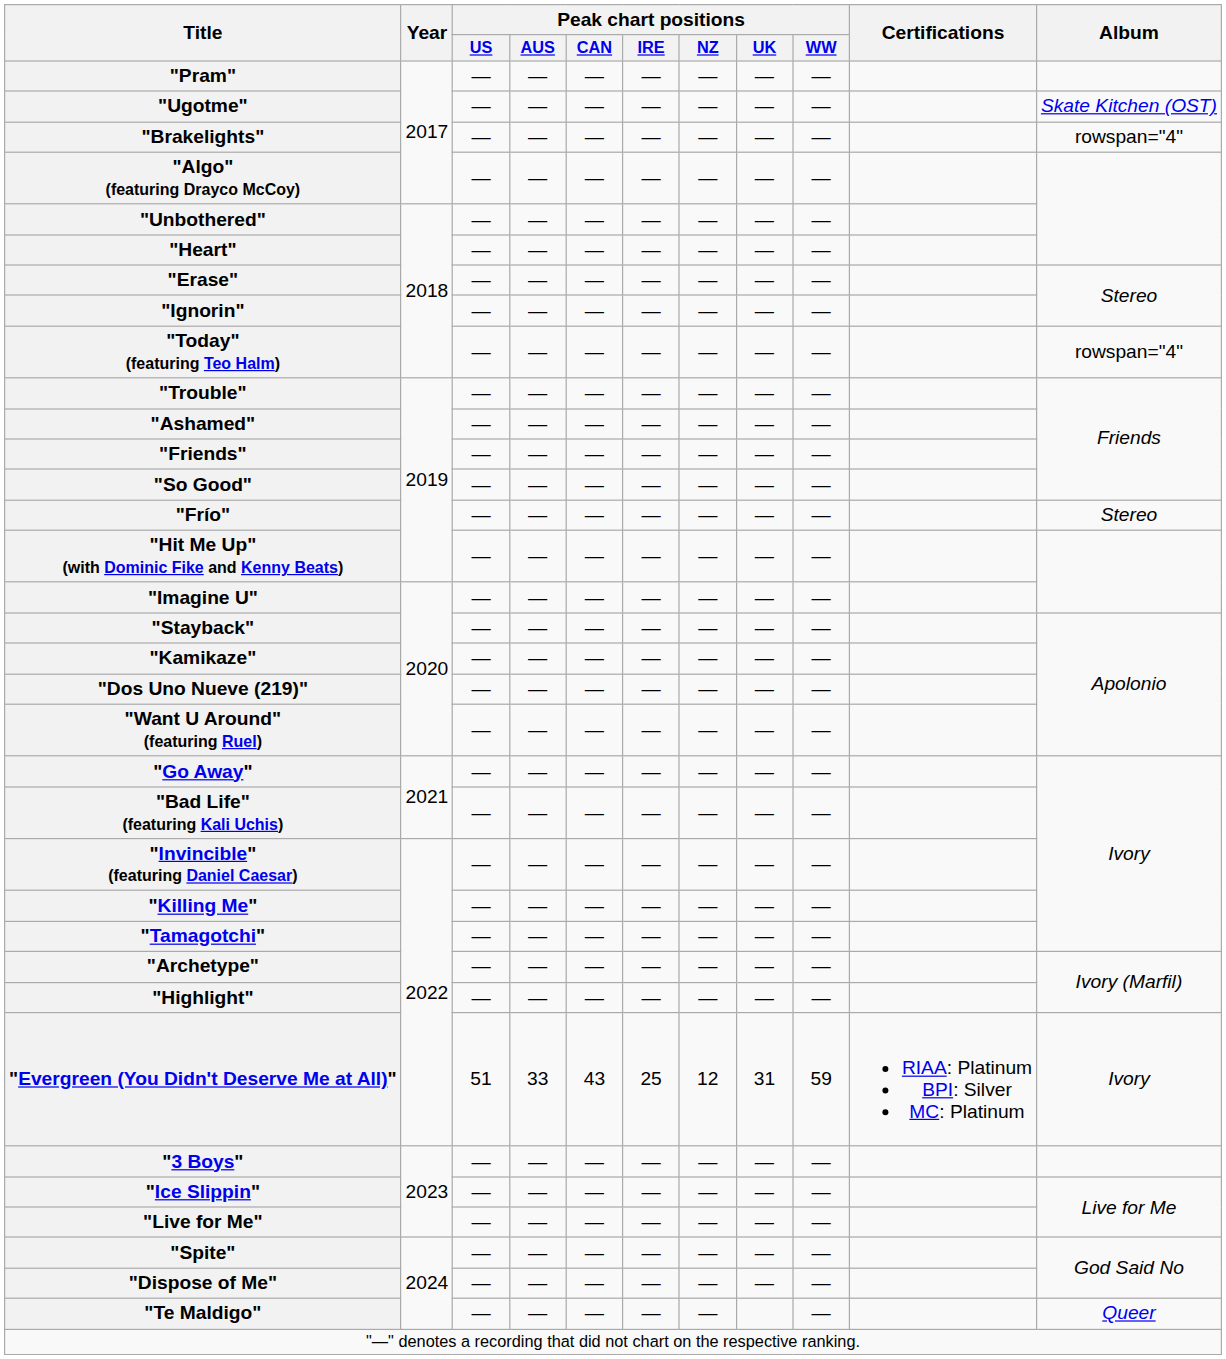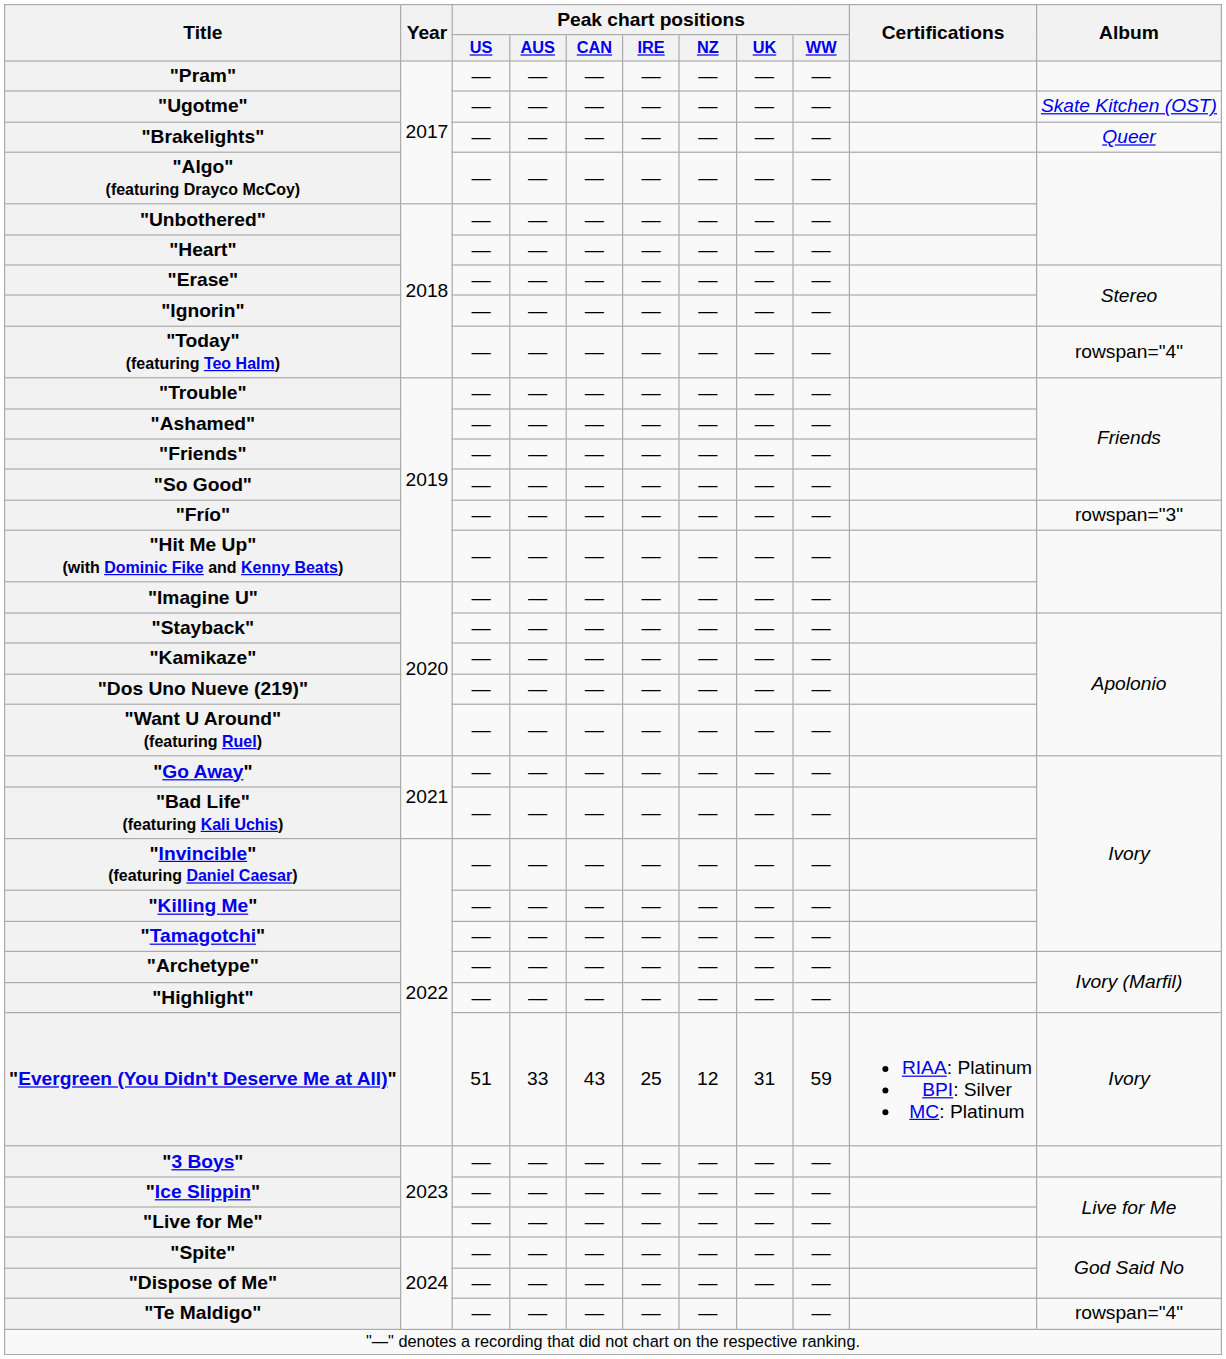"Brakelights" | Album: rowspan="4" -> Queer
"Frío" | Album: Stereo -> rowspan="3"
"Te Maldigo" | Album: Queer -> rowspan="4"
